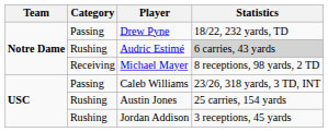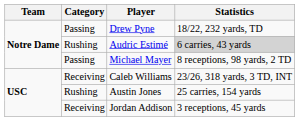Michael Mayer | Category: Receiving -> Passing
Caleb Williams | Category: Passing -> Receiving
Jordan Addison | Category: Rushing -> Receiving
